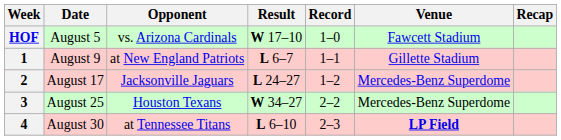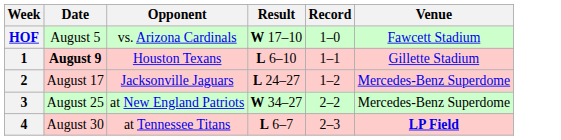- column: Recap
1 | Date: normal -> bold
1 | Opponent: at New England Patriots -> Houston Texans
1 | Result: L 6–7 -> L 6–10
3 | Opponent: Houston Texans -> at New England Patriots
4 | Result: L 6–10 -> L 6–7
